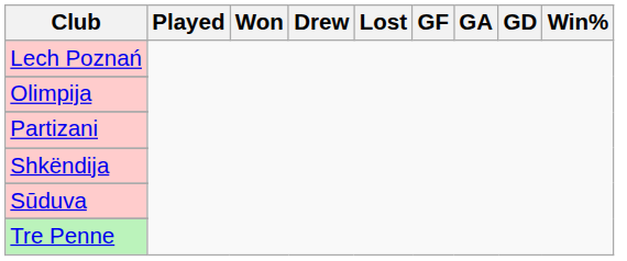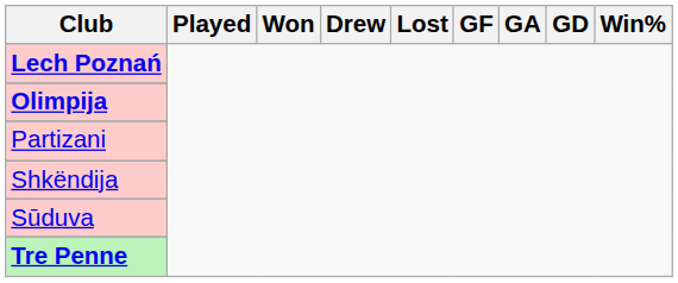Lech Poznań | Club: normal -> bold
Olimpija | Club: normal -> bold
Tre Penne | Club: normal -> bold
